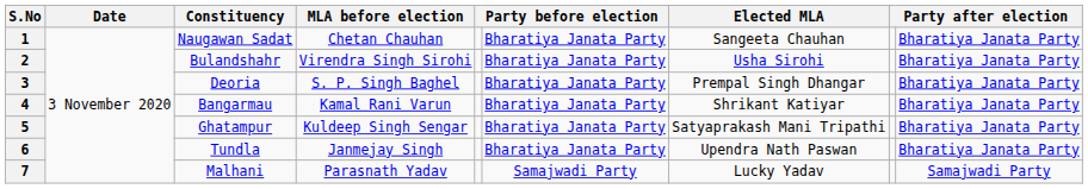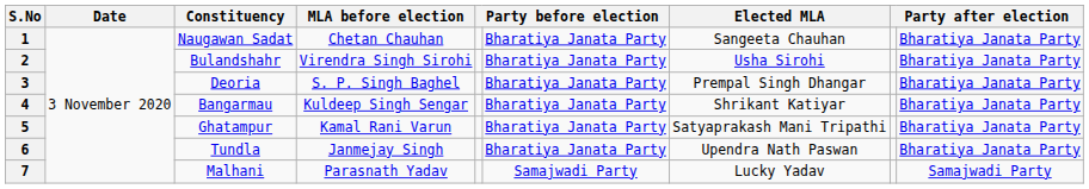4 | MLA before election: Kamal Rani Varun -> Kuldeep Singh Sengar
5 | MLA before election: Kuldeep Singh Sengar -> Kamal Rani Varun
